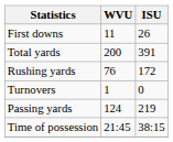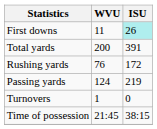First downs | ISU: no background -> paleturquoise background
rows swapped: Passing yards <-> Turnovers
